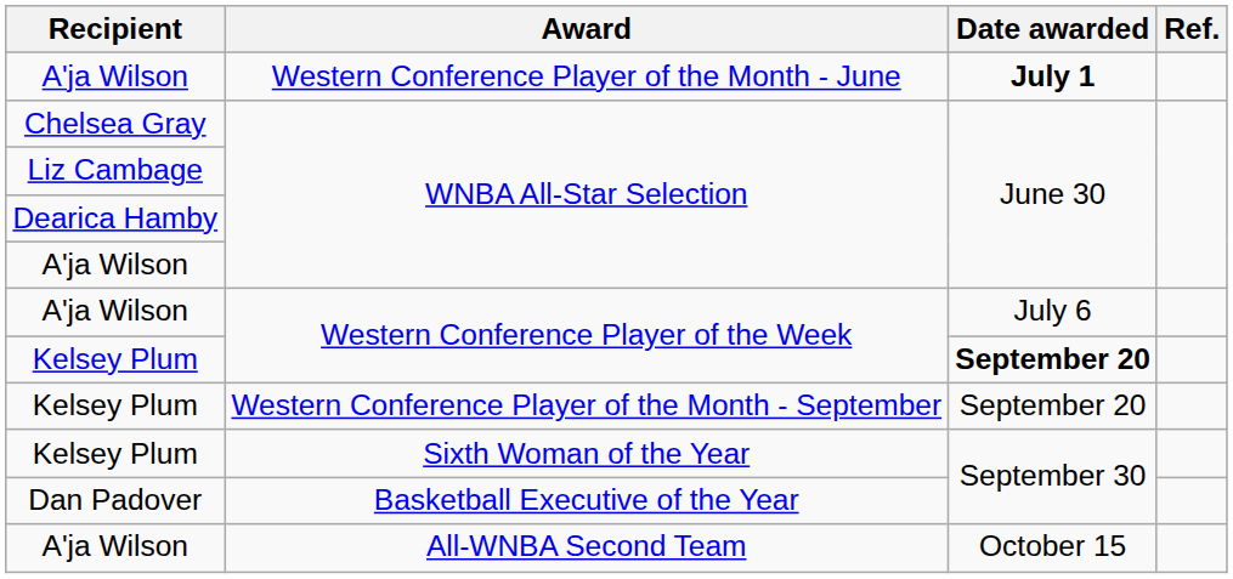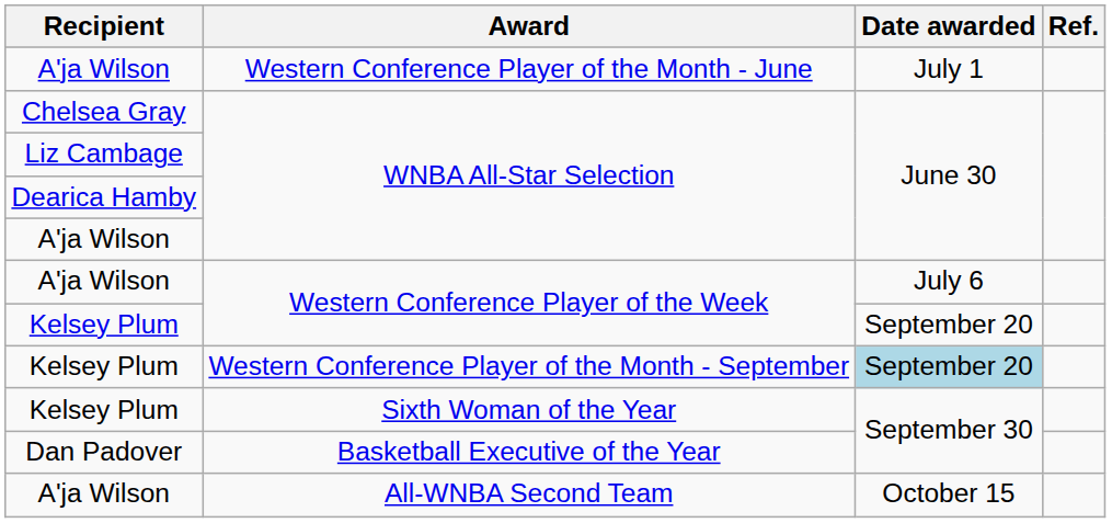Western Conference Player of the Month - June | Date awarded: bold -> normal
Kelsey Plum / Western Conference Player of the Week | Date awarded: bold -> normal
Western Conference Player of the Month - September | Date awarded: no background -> lightblue background
